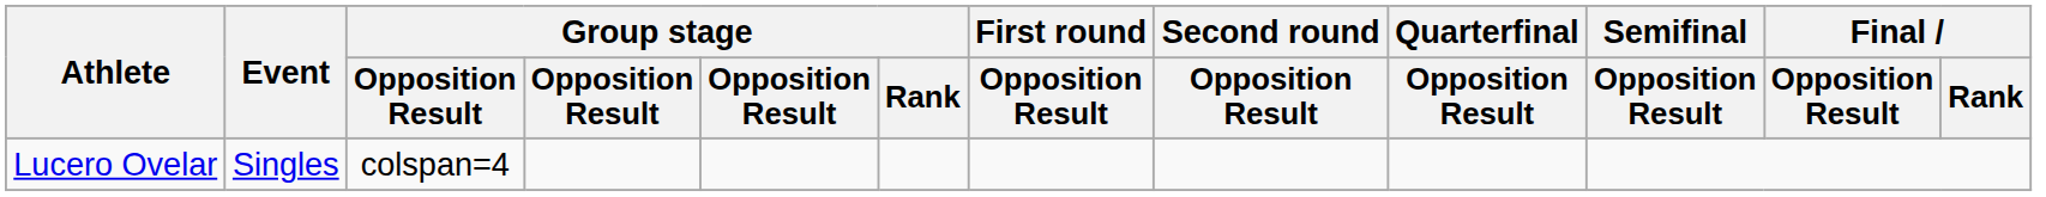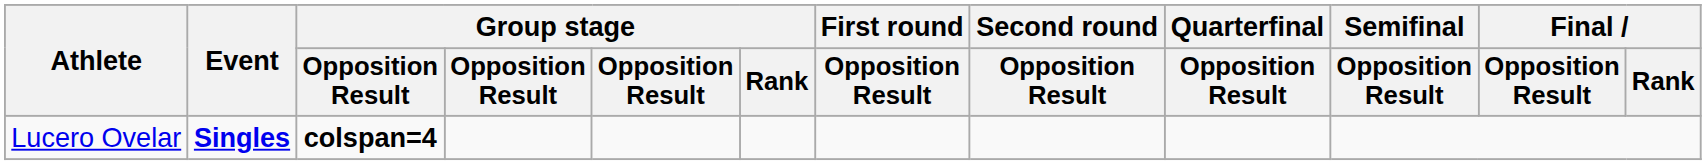Lucero Ovelar | Event: normal -> bold
Lucero Ovelar | column 3: normal -> bold
